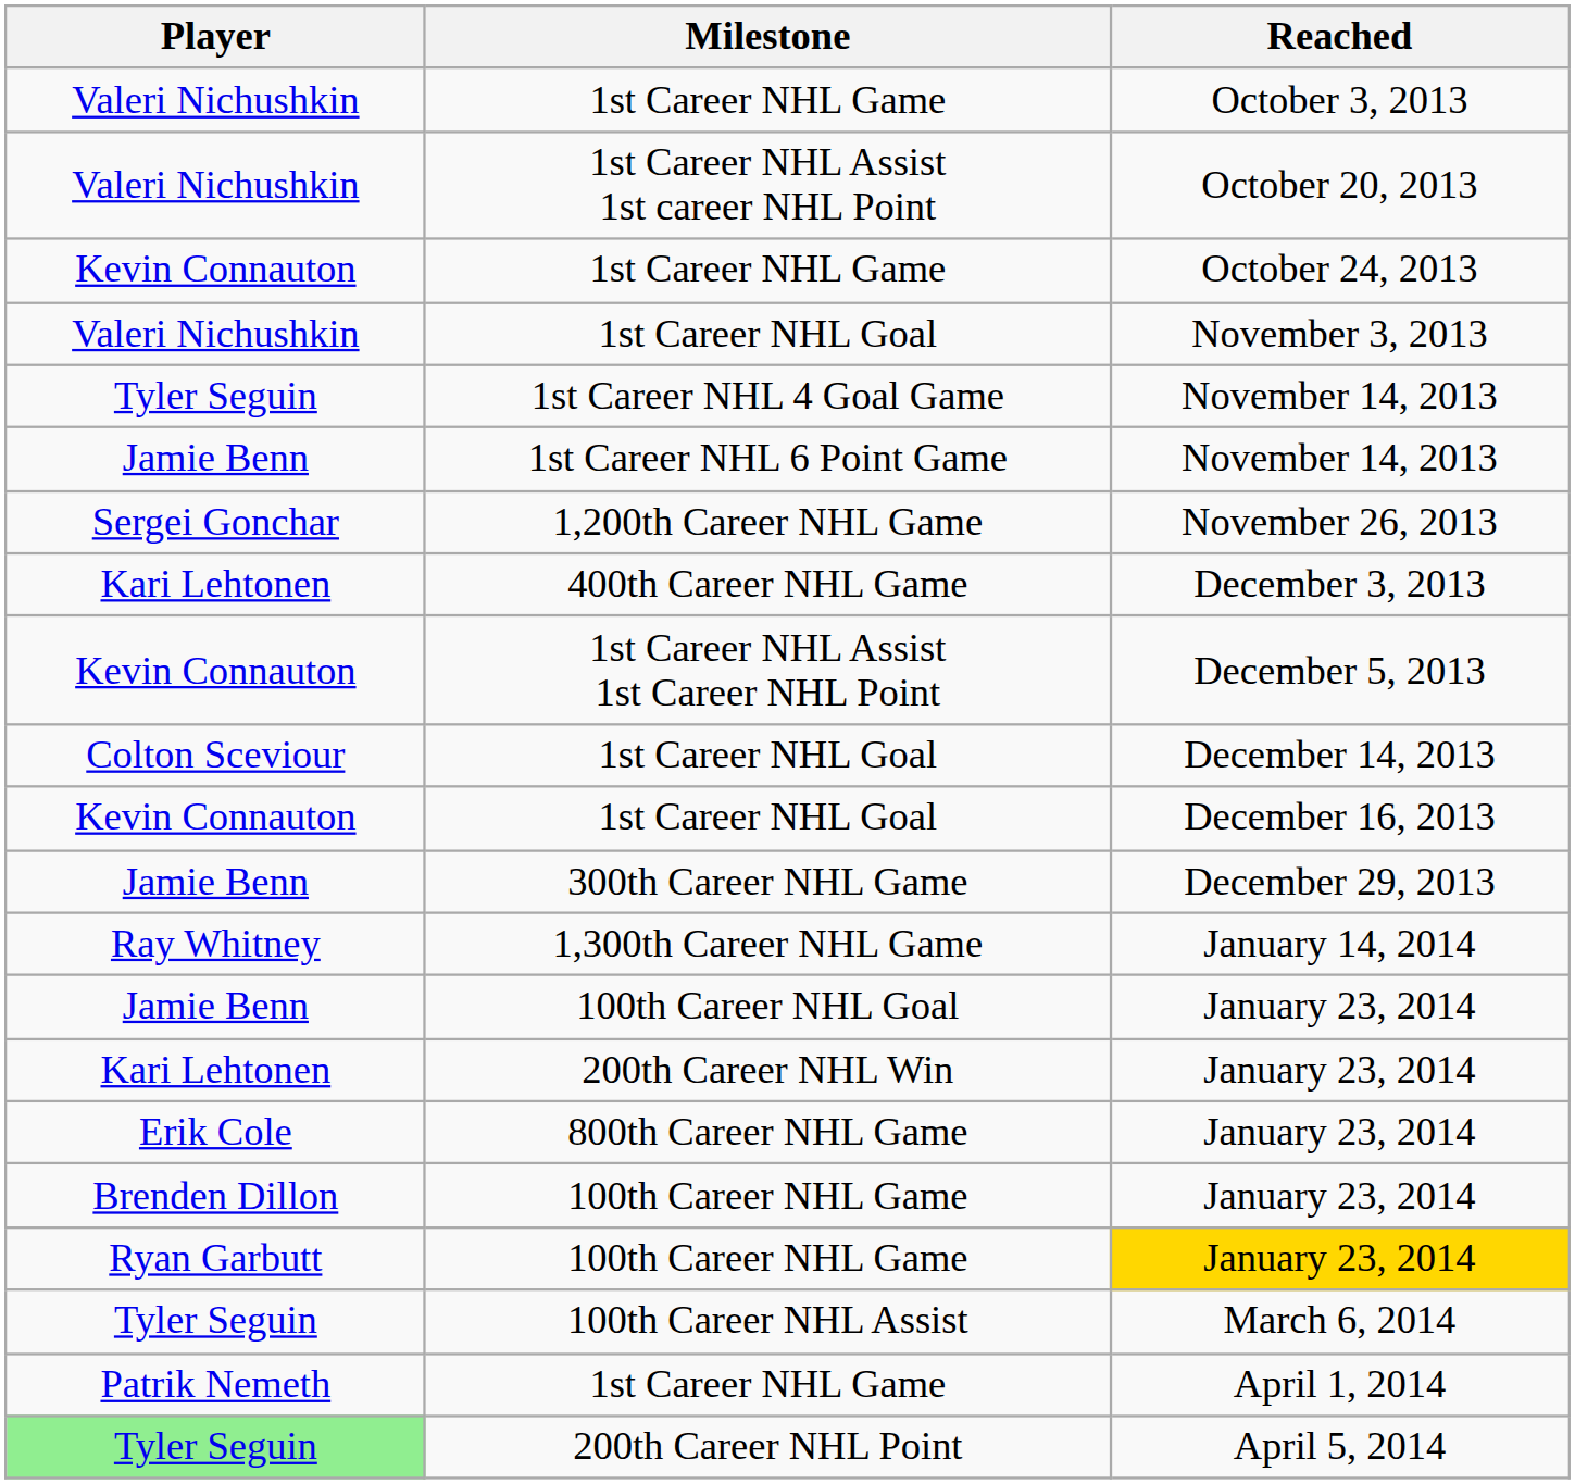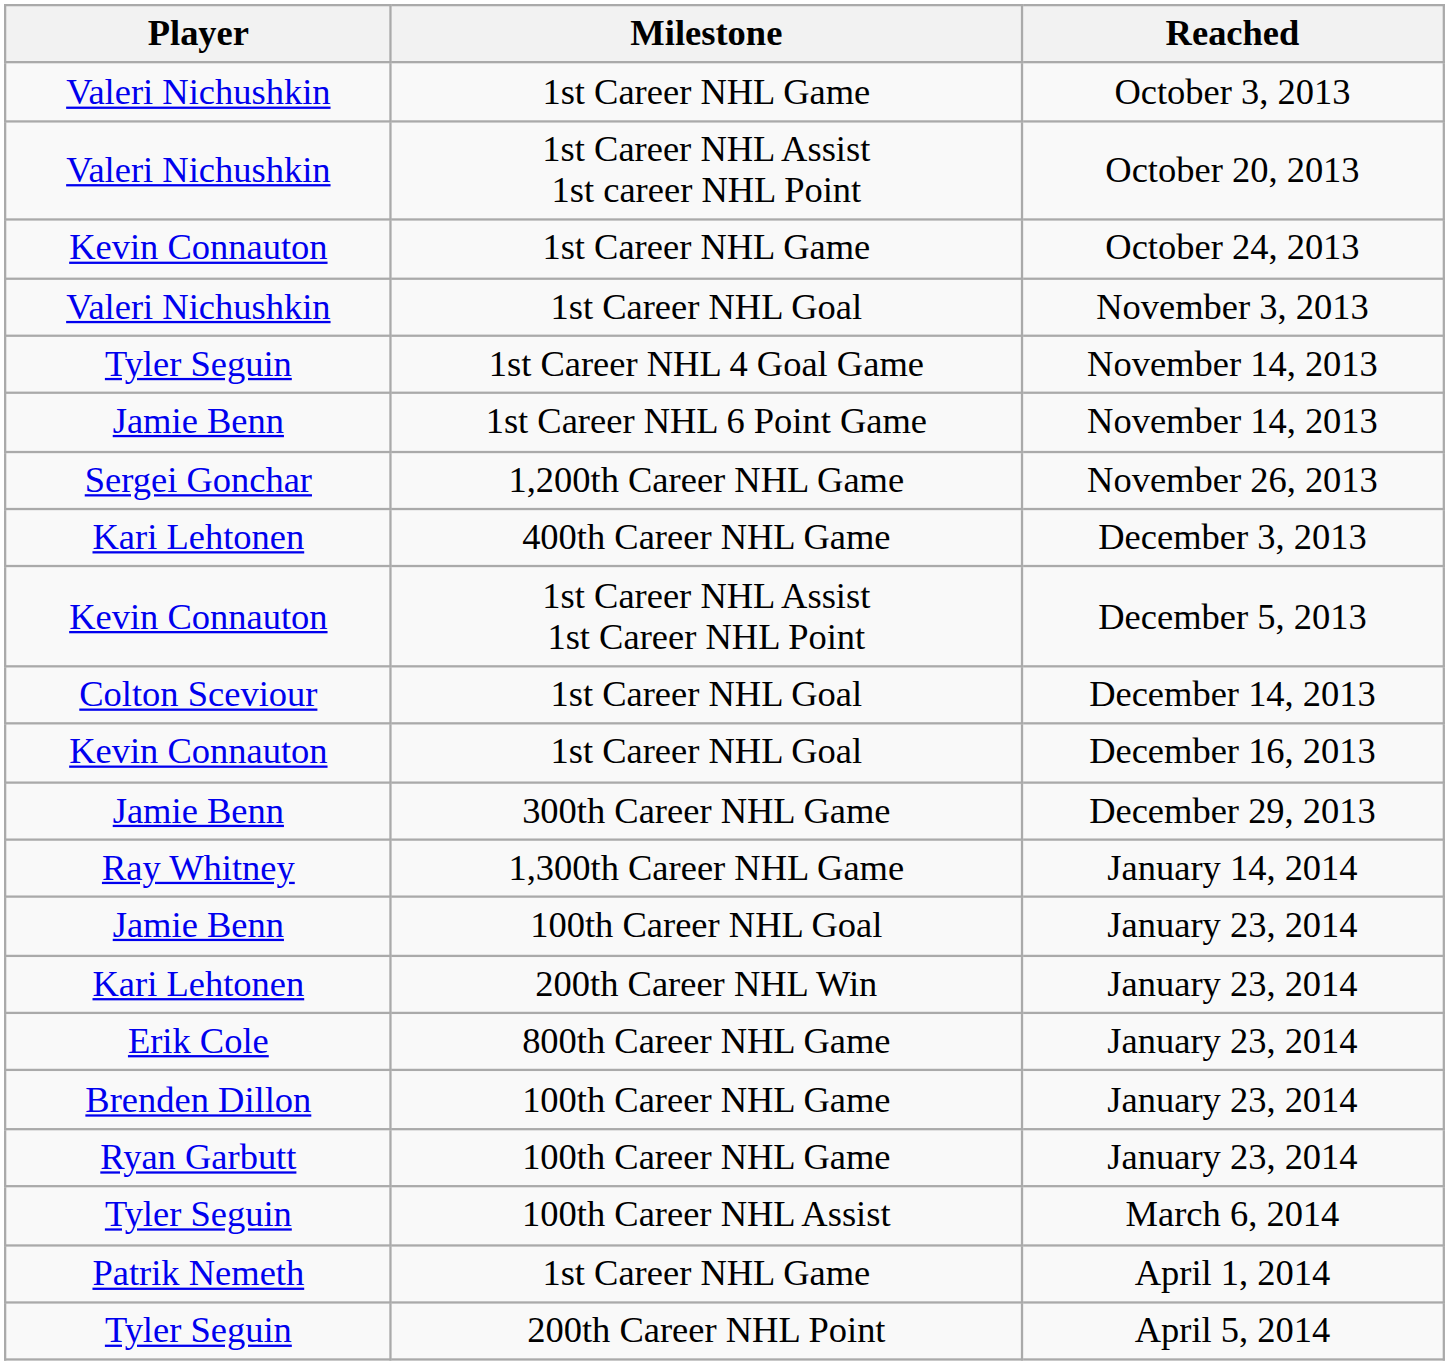row 19 | Reached: gold background -> no background
row 22 | Player: lightgreen background -> no background
